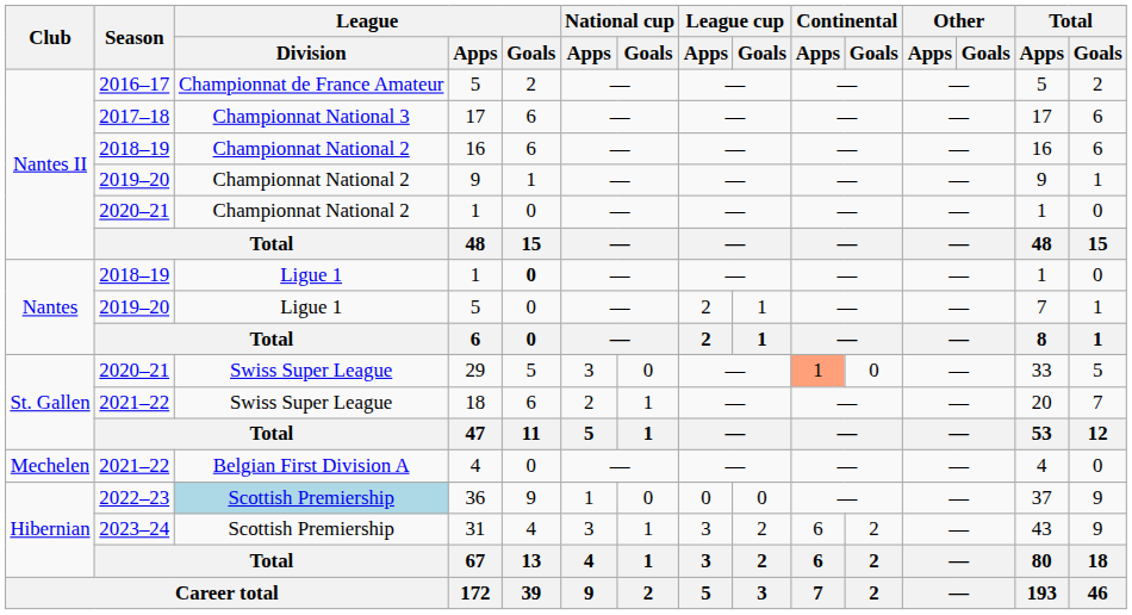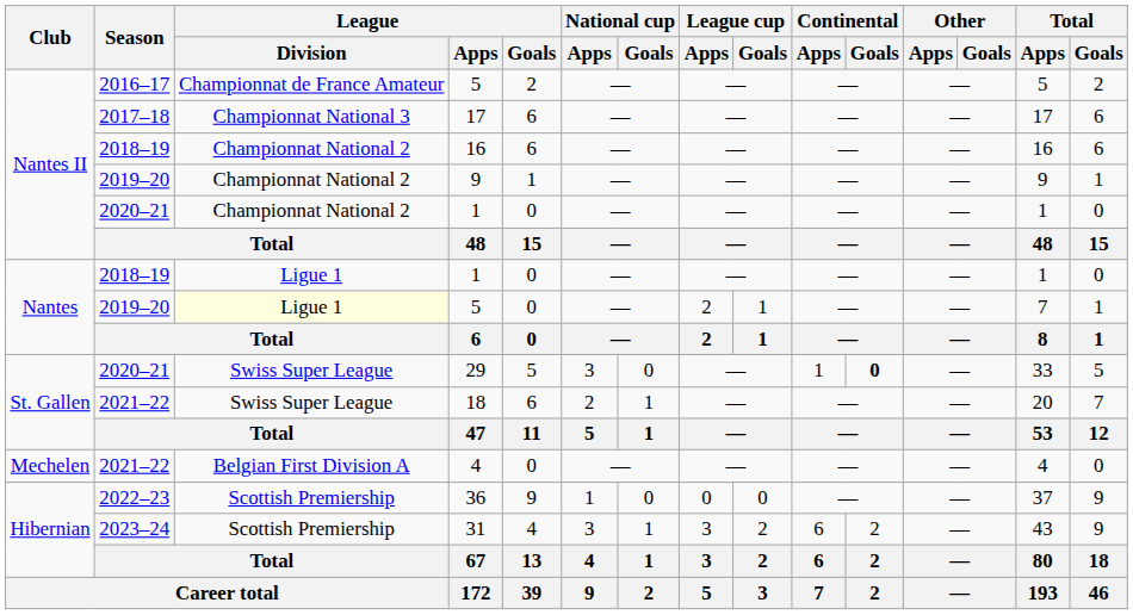2018–19 / 1 | League / Goals: bold -> normal
2019–20 / 5 | League / Division: no background -> lightyellow background
29 | Continental / Apps: lightsalmon background -> no background
29 | Continental / Goals: normal -> bold
36 | League / Division: lightblue background -> no background
